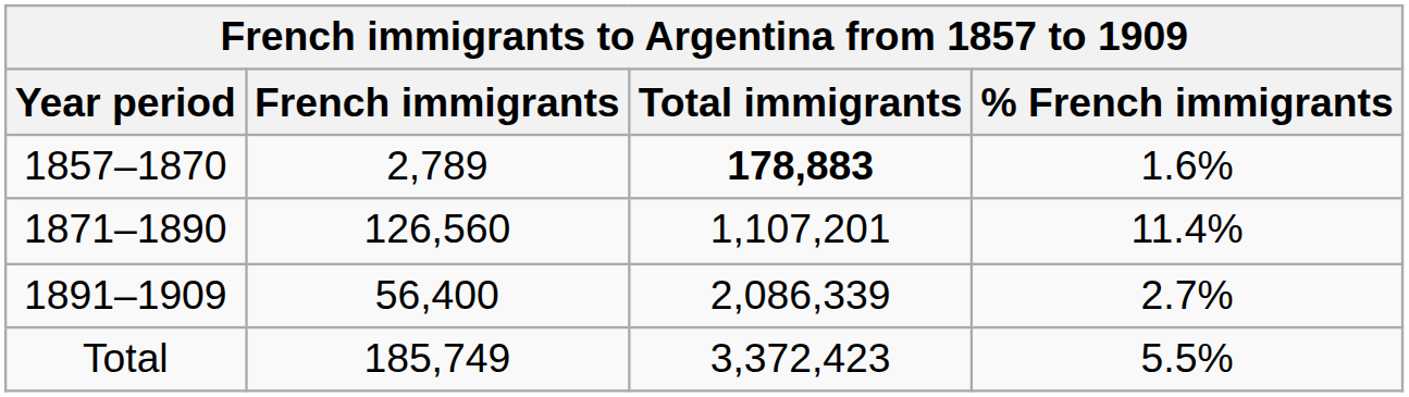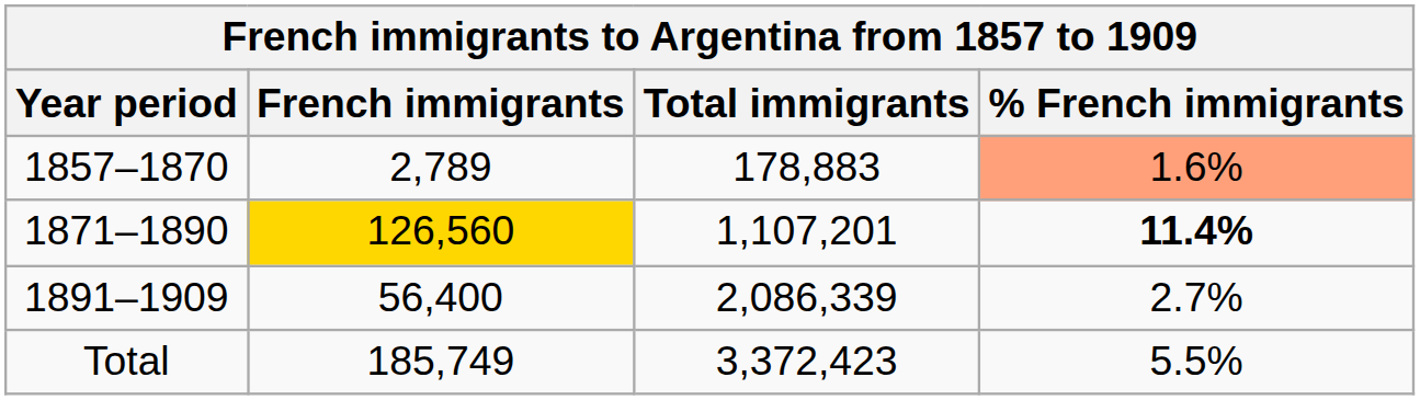1857–1870 | Total immigrants: bold -> normal
1857–1870 | % French immigrants: no background -> lightsalmon background
1871–1890 | French immigrants: no background -> gold background
1871–1890 | % French immigrants: normal -> bold
